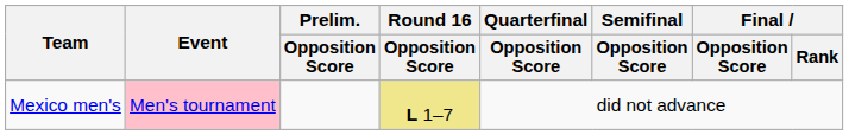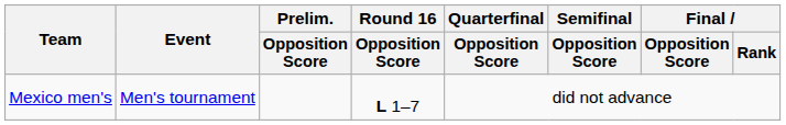Mexico men's | Event: pink background -> no background
Mexico men's | Round 16 / Opposition Score: khaki background -> no background
